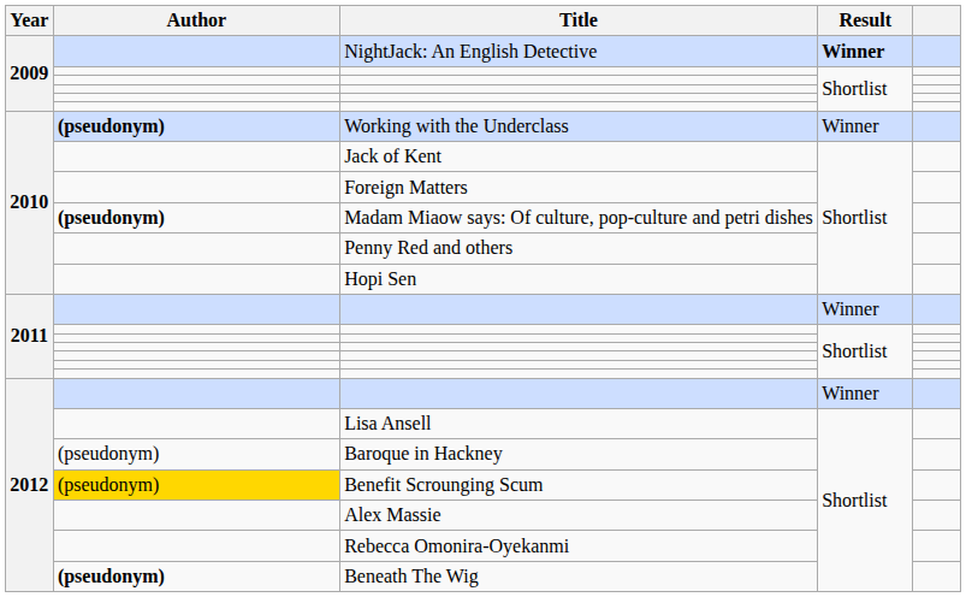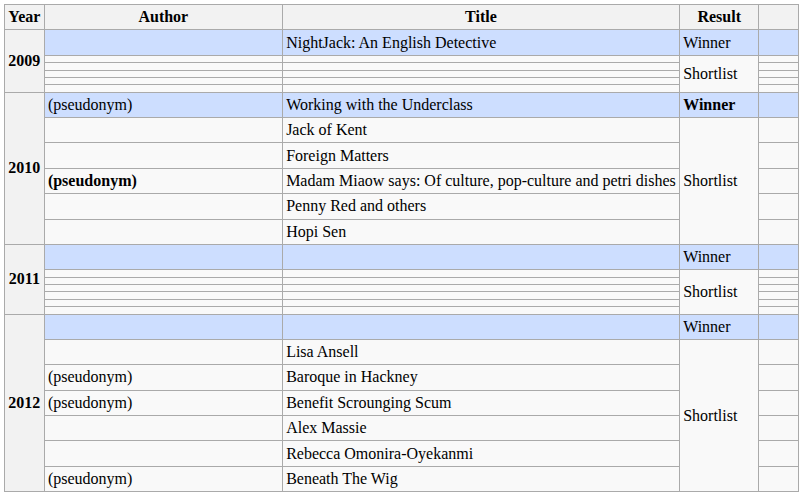NightJack: An English Detective | Result: bold -> normal
Working with the Underclass | Author: bold -> normal
Working with the Underclass | Result: normal -> bold
Benefit Scrounging Scum | Author: gold background -> no background
Beneath The Wig | Author: bold -> normal
